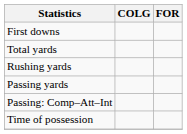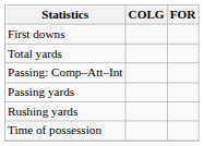rows swapped: Rushing yards <-> Passing: Comp–Att–Int
